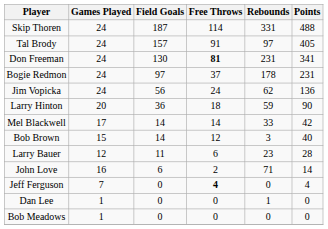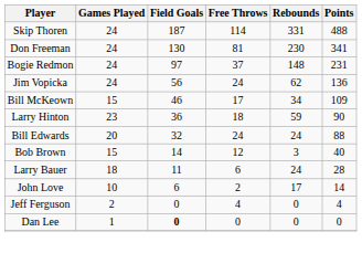- row: Tal Brody | 24 | 157 | 91 | 97 | 405
Don Freeman | Free Throws: bold -> normal
Don Freeman | Rebounds: 231 -> 230
Bogie Redmon | Rebounds: 178 -> 148
+ row: Bill McKeown | 15 | 46 | 17 | 34 | 109
Larry Hinton | Games Played: 20 -> 23
+ row: Bill Edwards | 20 | 32 | 24 | 24 | 88
- row: Mel Blackwell | 17 | 14 | 14 | 33 | 42
Larry Bauer | Games Played: 12 -> 18
Larry Bauer | Rebounds: 23 -> 24
John Love | Games Played: 16 -> 10
John Love | Rebounds: 71 -> 17
Jeff Ferguson | Games Played: 7 -> 2
Jeff Ferguson | Free Throws: bold -> normal
Dan Lee | Field Goals: normal -> bold
Dan Lee | Rebounds: 1 -> 0
- row: Bob Meadows | 1 | 0 | 0 | 0 | 0
